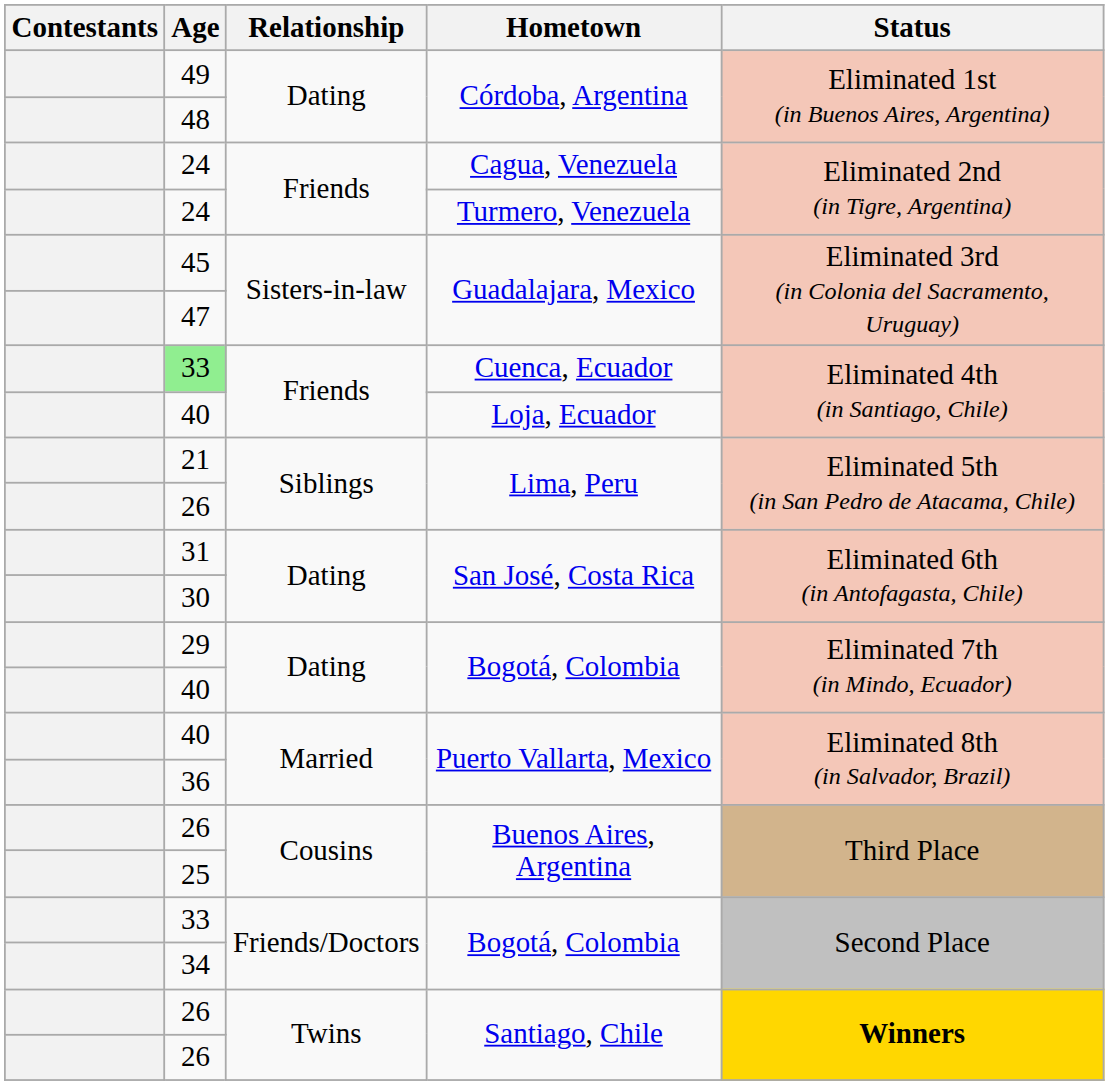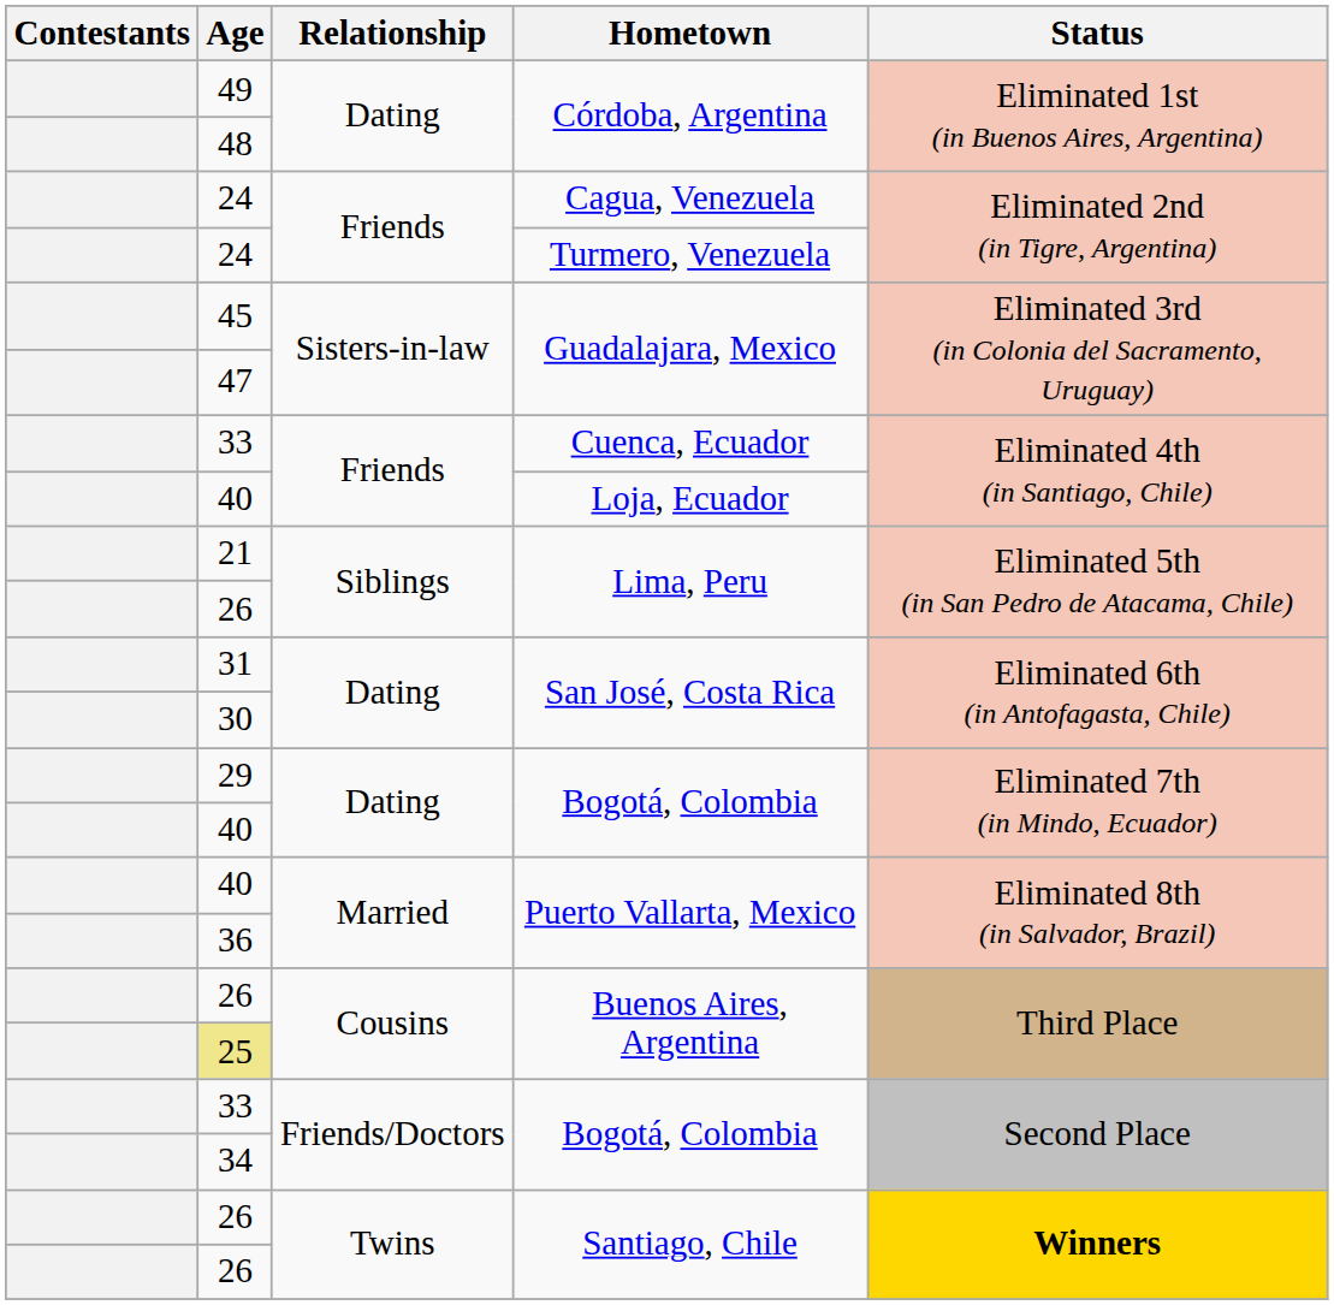33 / Cuenca, Ecuador | Age: lightgreen background -> no background
25 | Age: no background -> khaki background
